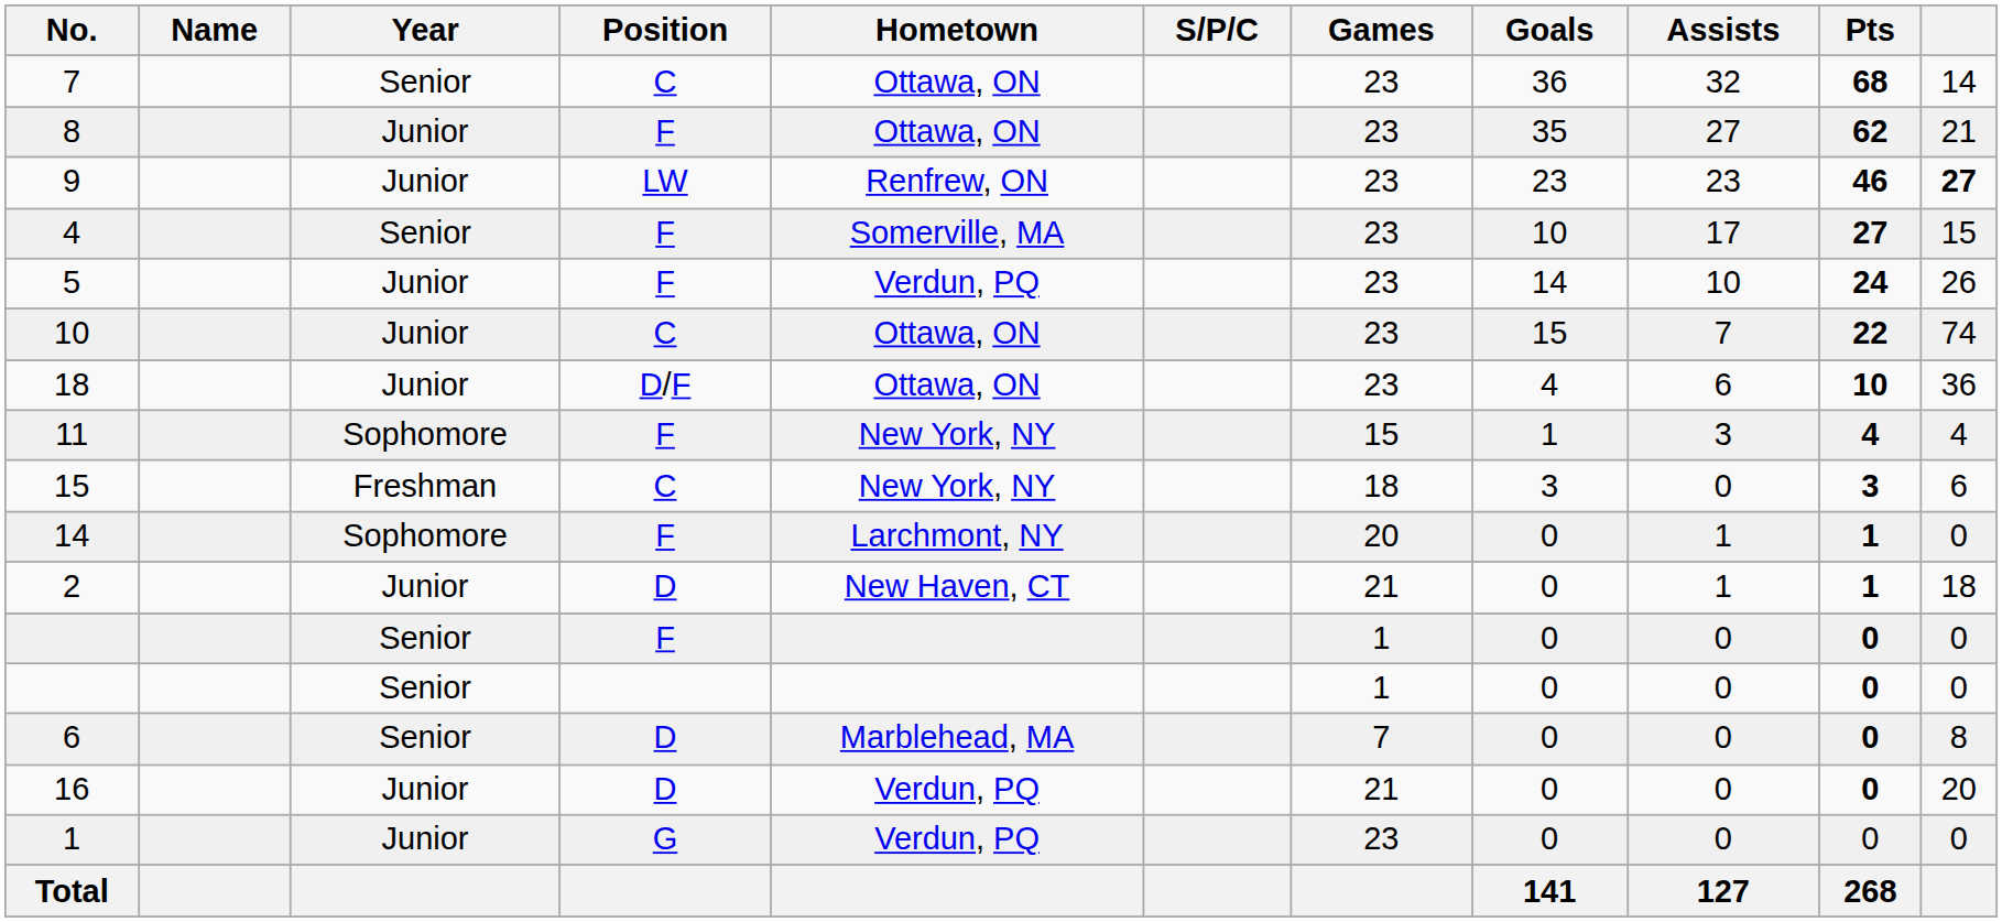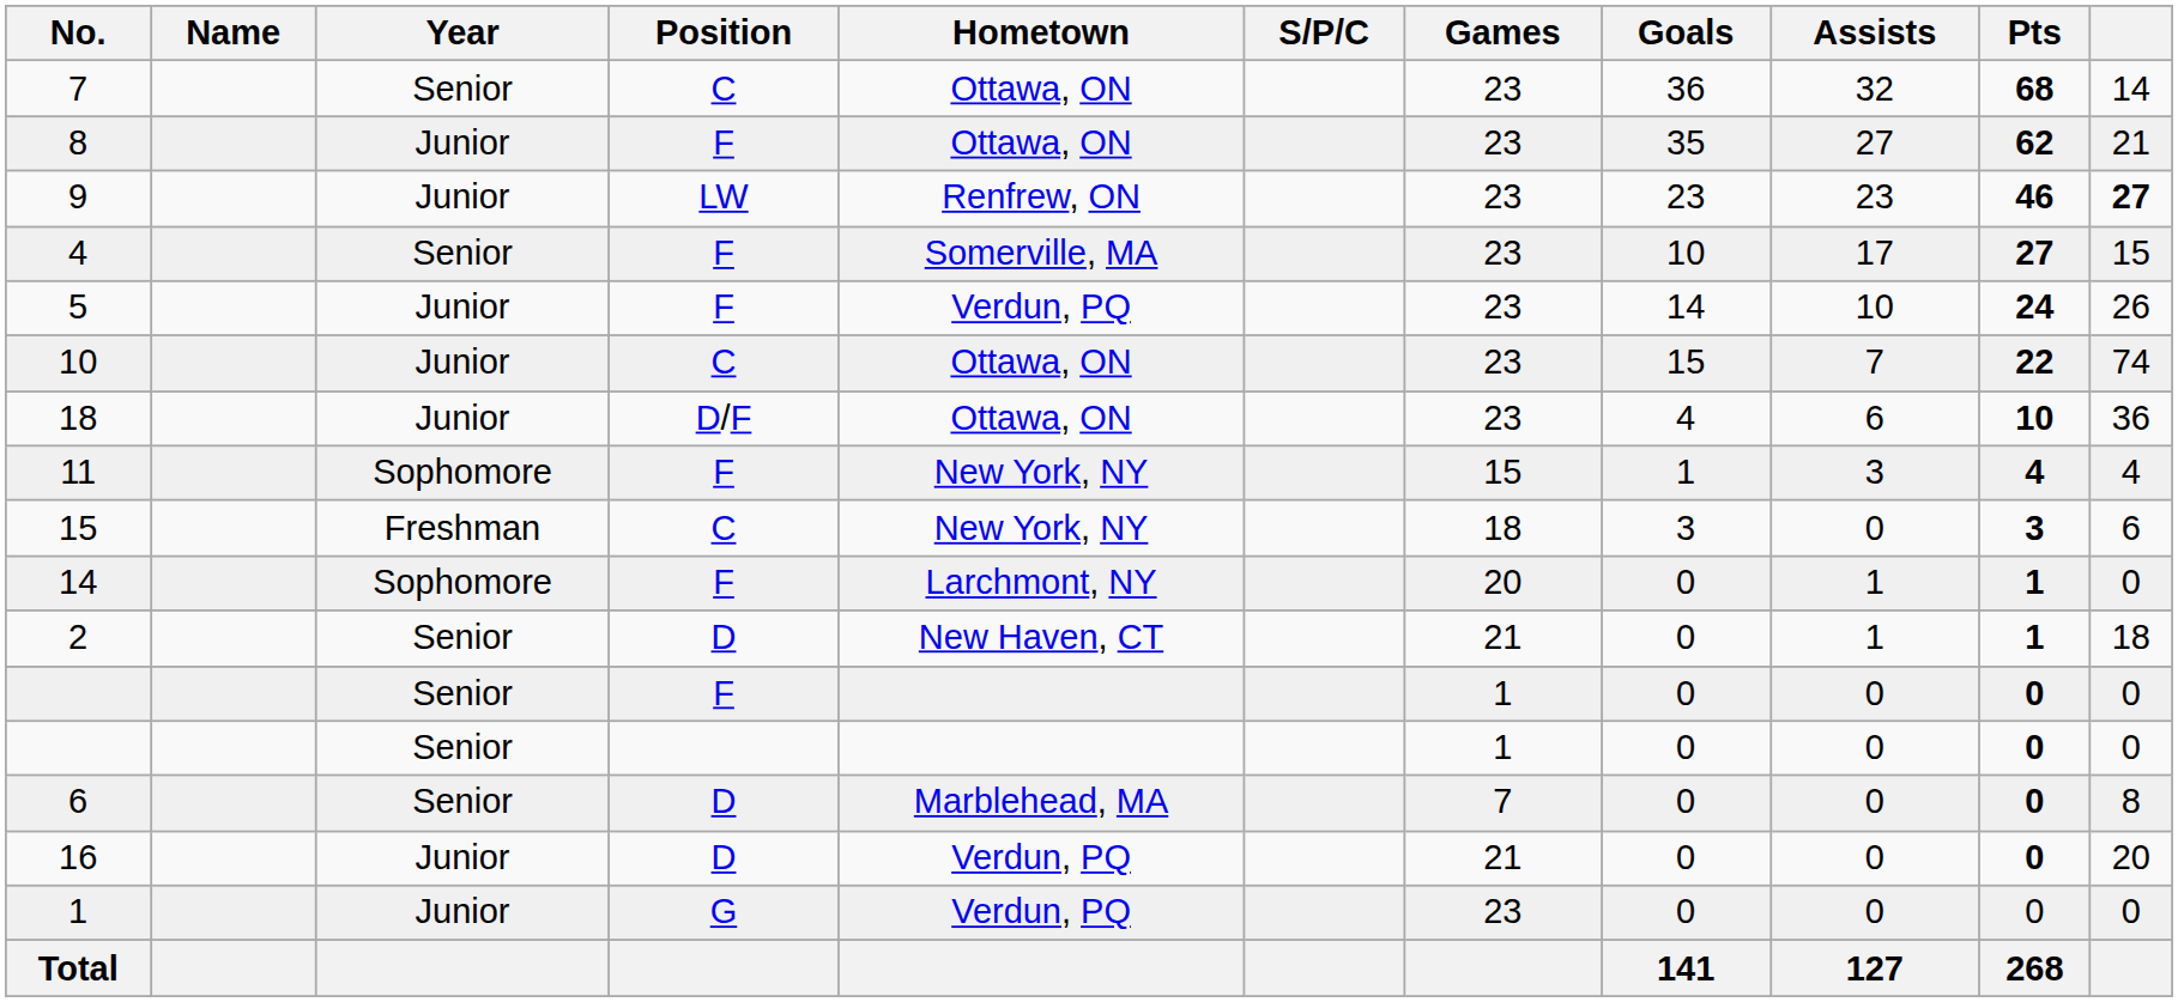2 | Year: Junior -> Senior
